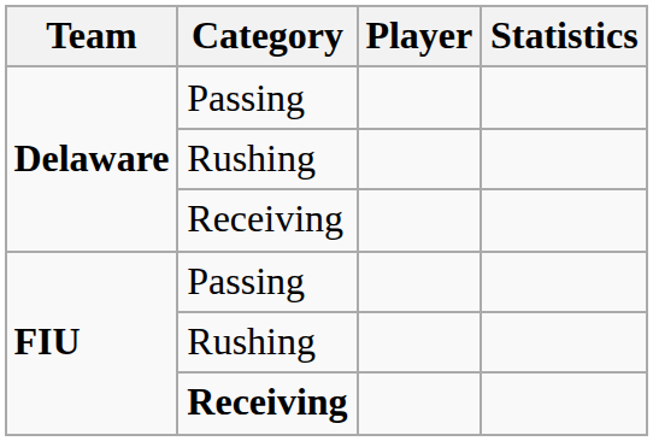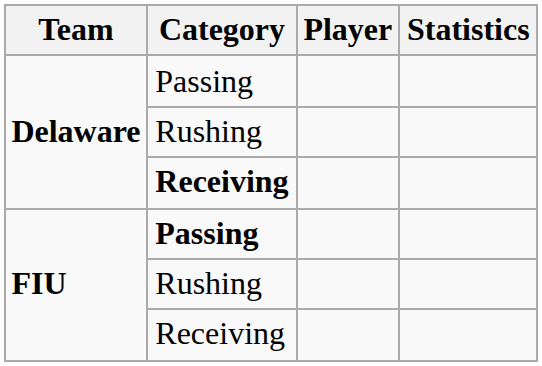Delaware / Receiving | Category: normal -> bold
FIU / Passing | Category: normal -> bold
FIU / Receiving | Category: bold -> normal
